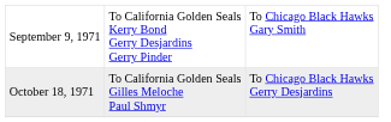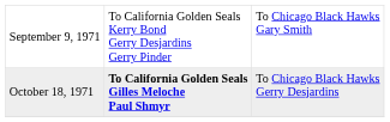October 18, 1971 | column 2: normal -> bold
